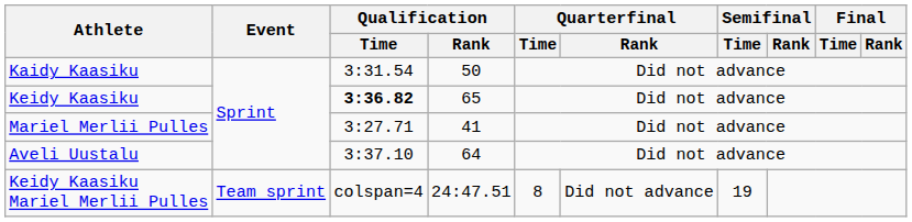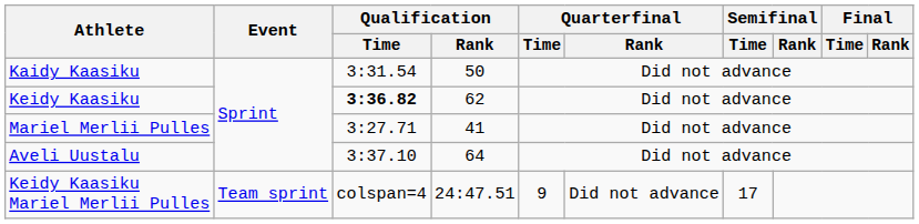Keidy Kaasiku | Qualification / Rank: 65 -> 62
Keidy Kaasiku Mariel Merlii Pulles | Quarterfinal / Time: 8 -> 9
Keidy Kaasiku Mariel Merlii Pulles | Semifinal / Time: 19 -> 17
